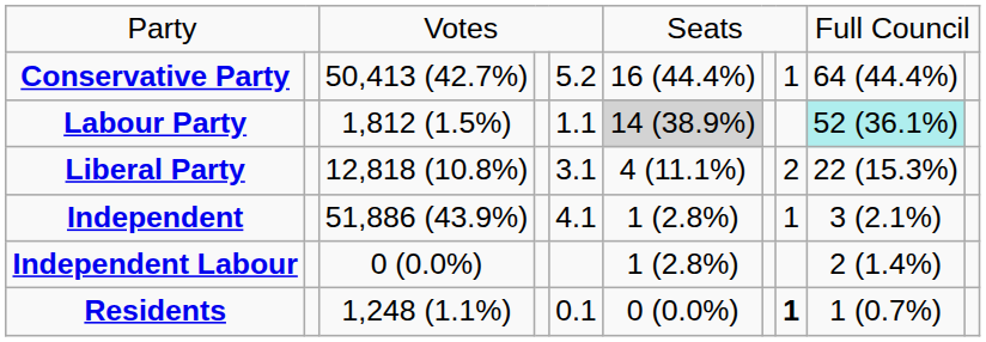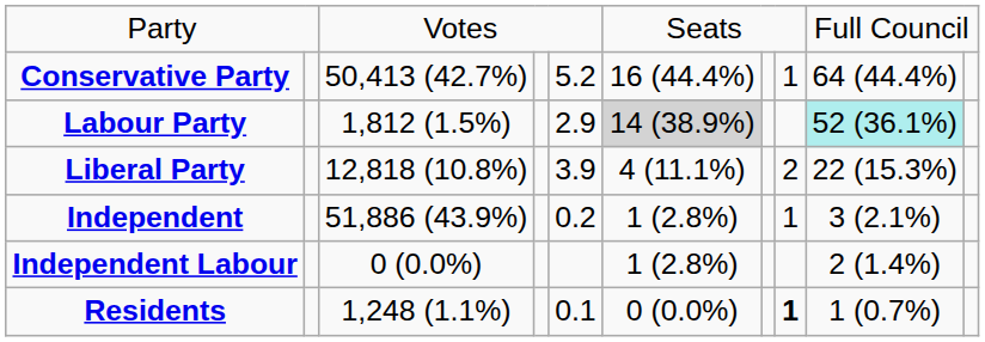Labour Party | column 5: 1.1 -> 2.9
Liberal Party | column 5: 3.1 -> 3.9
Independent | column 5: 4.1 -> 0.2
